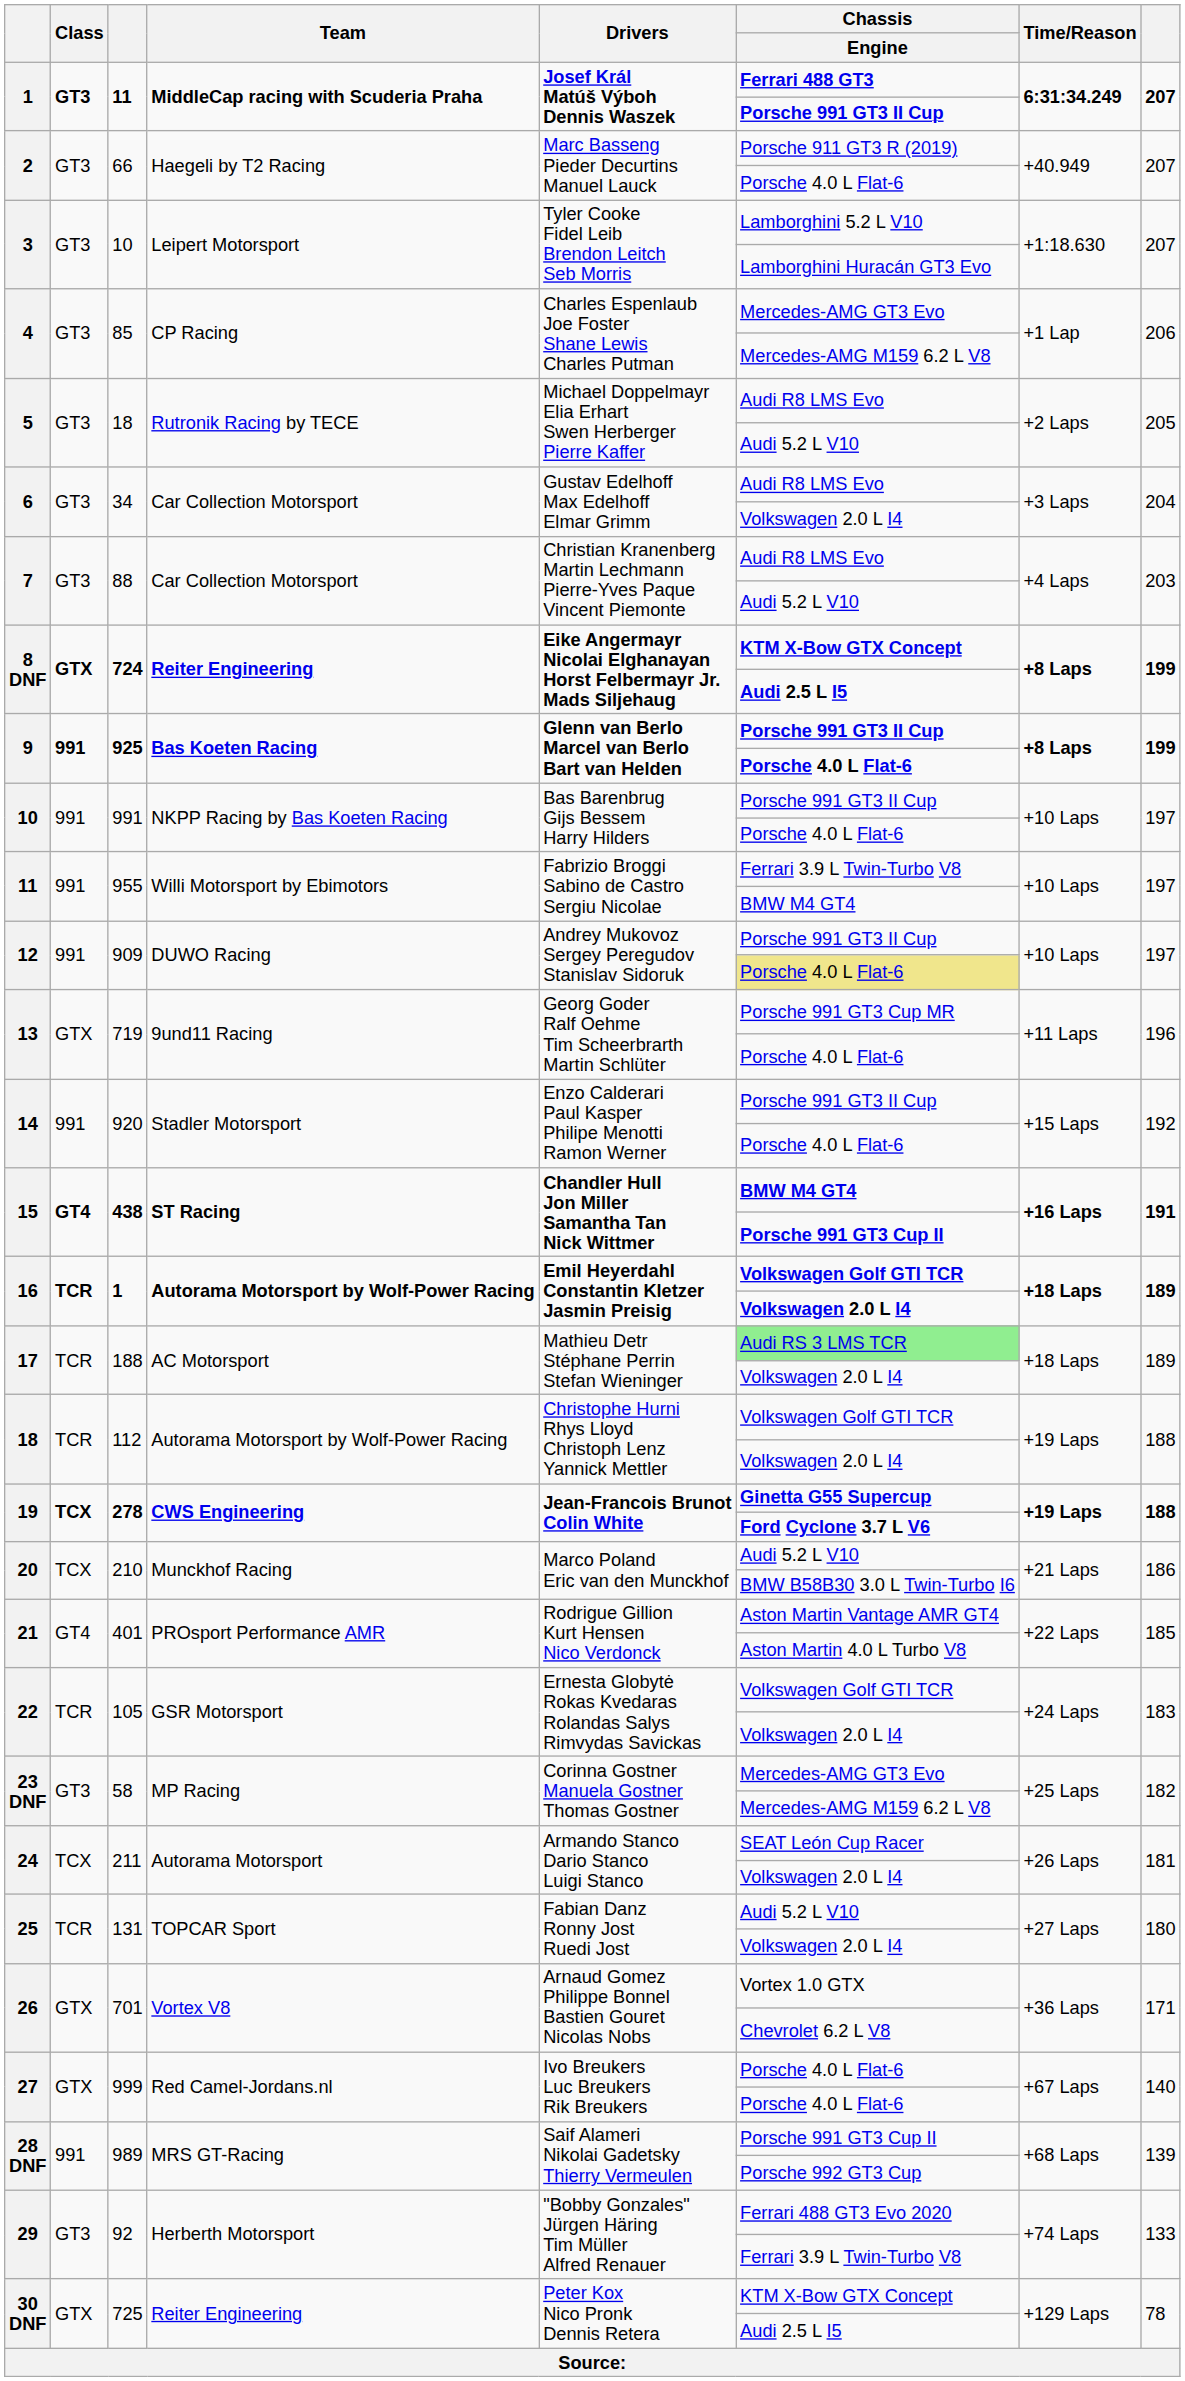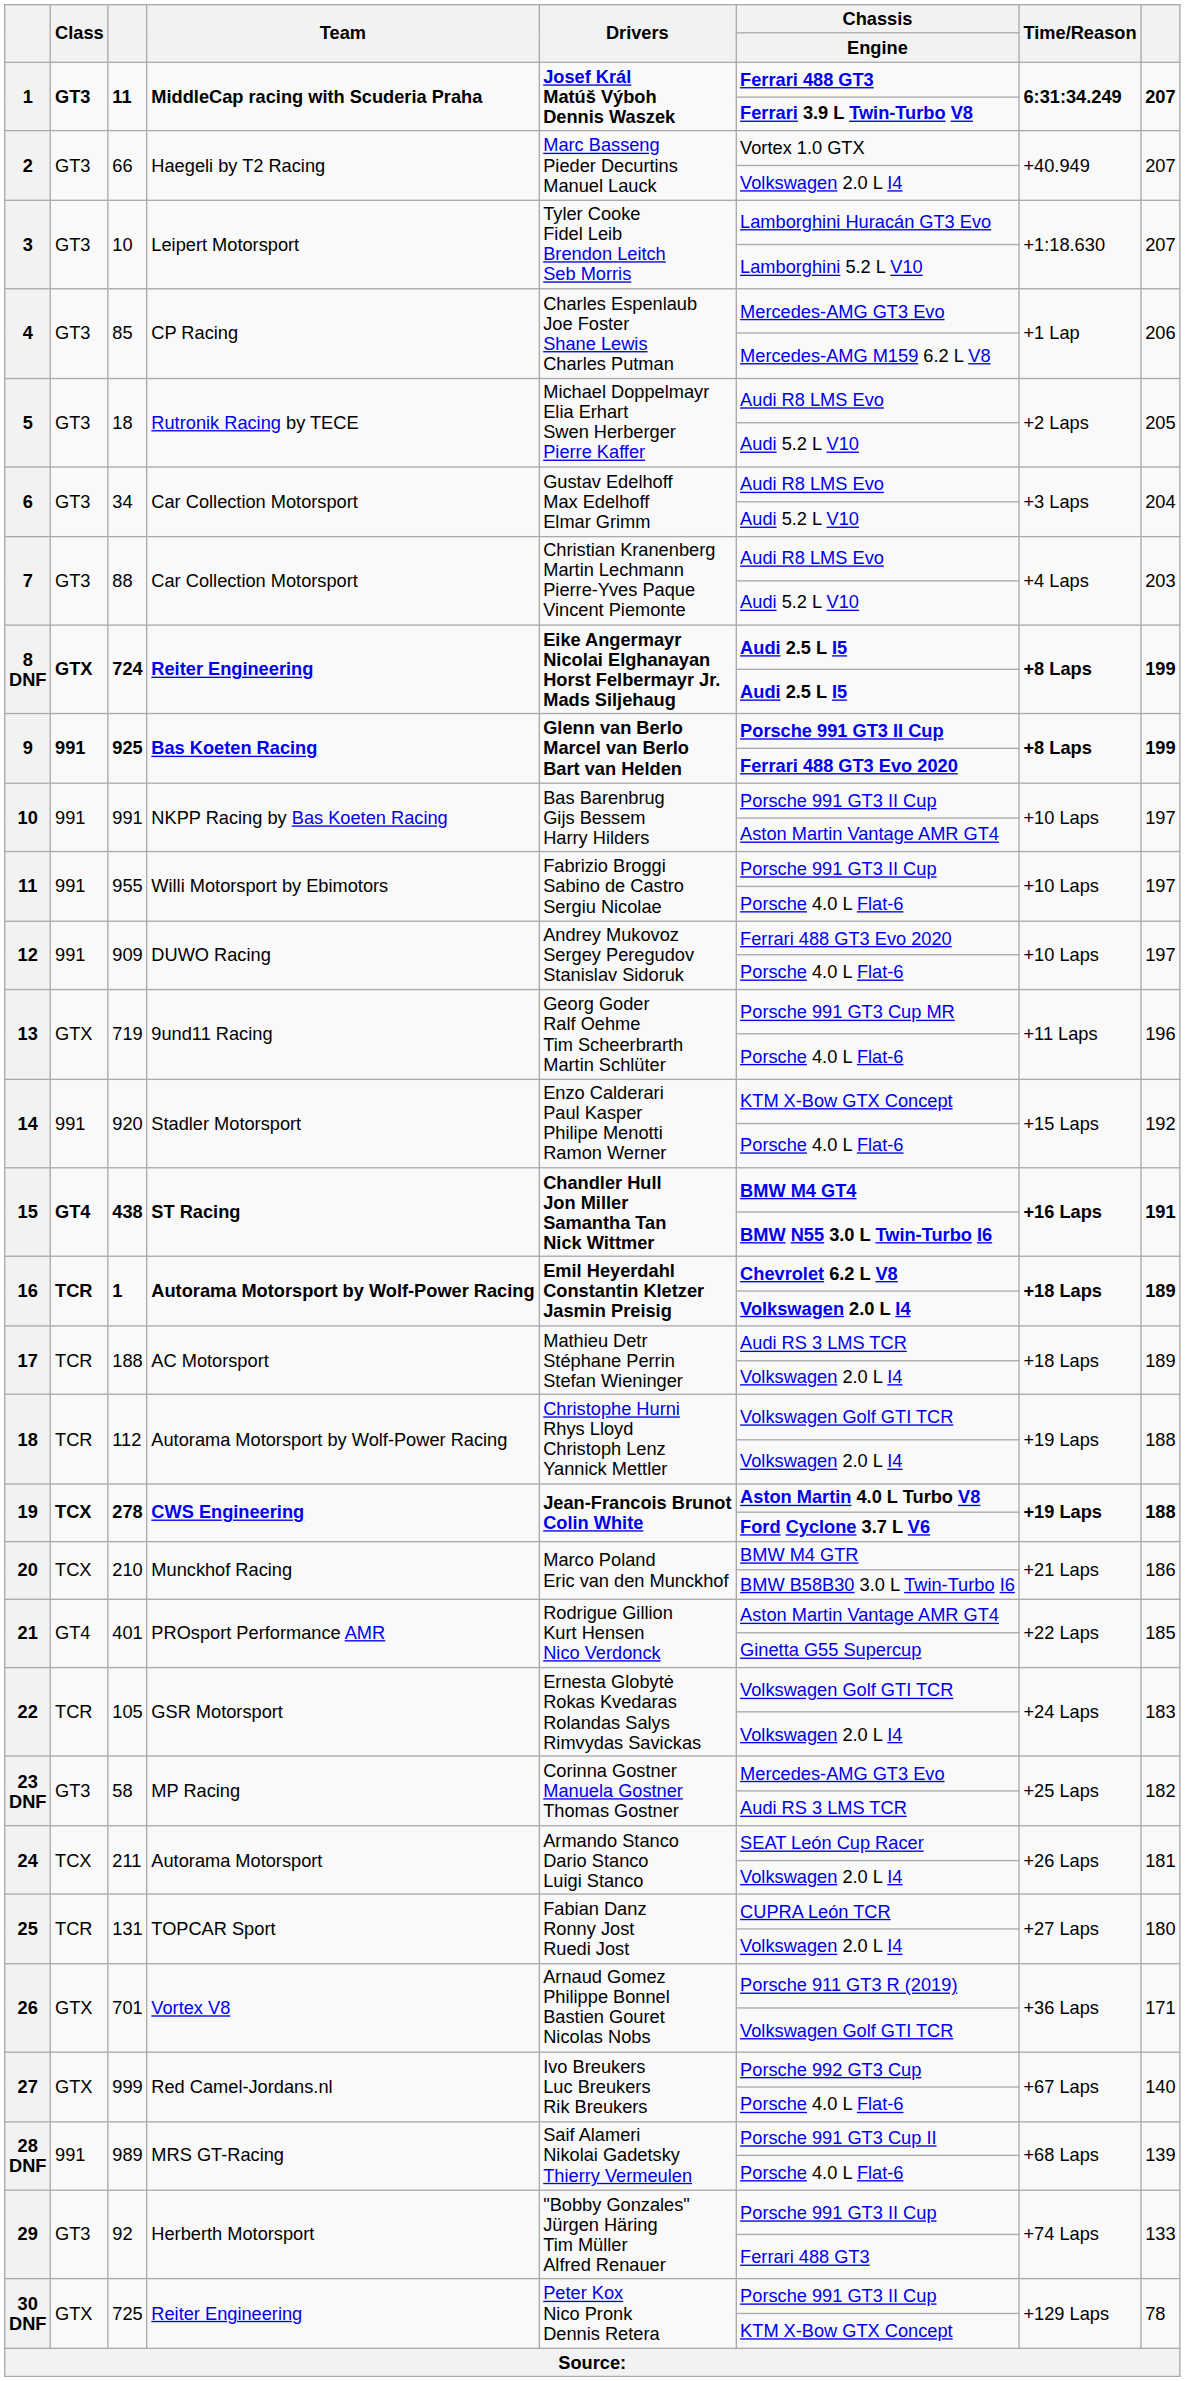row 4 | Chassis / Engine: Porsche 991 GT3 II Cup -> Ferrari 3.9 L Twin-Turbo V8
row 5 | Chassis / Engine: Porsche 911 GT3 R (2019) -> Vortex 1.0 GTX
row 6 | Chassis / Engine: Porsche 4.0 L Flat-6 -> Volkswagen 2.0 L I4
row 7 | Chassis / Engine: Lamborghini 5.2 L V10 -> Lamborghini Huracán GT3 Evo
row 8 | Chassis / Engine: Lamborghini Huracán GT3 Evo -> Lamborghini 5.2 L V10
row 14 | Chassis / Engine: Volkswagen 2.0 L I4 -> Audi 5.2 L V10
row 17 | Chassis / Engine: KTM X-Bow GTX Concept -> Audi 2.5 L I5
row 20 | Chassis / Engine: Porsche 4.0 L Flat-6 -> Ferrari 488 GT3 Evo 2020
row 22 | Chassis / Engine: Porsche 4.0 L Flat-6 -> Aston Martin Vantage AMR GT4
row 23 | Chassis / Engine: Ferrari 3.9 L Twin-Turbo V8 -> Porsche 991 GT3 II Cup
row 24 | Chassis / Engine: BMW M4 GT4 -> Porsche 4.0 L Flat-6
row 25 | Chassis / Engine: Porsche 991 GT3 II Cup -> Ferrari 488 GT3 Evo 2020
row 26 | Chassis / Engine: khaki background -> no background
row 29 | Chassis / Engine: Porsche 991 GT3 II Cup -> KTM X-Bow GTX Concept
row 32 | Chassis / Engine: Porsche 991 GT3 Cup II -> BMW N55 3.0 L Twin-Turbo I6
row 33 | Chassis / Engine: Volkswagen Golf GTI TCR -> Chevrolet 6.2 L V8
row 35 | Chassis / Engine: lightgreen background -> no background
row 39 | Chassis / Engine: Ginetta G55 Supercup -> Aston Martin 4.0 L Turbo V8
row 41 | Chassis / Engine: Audi 5.2 L V10 -> BMW M4 GTR
row 44 | Chassis / Engine: Aston Martin 4.0 L Turbo V8 -> Ginetta G55 Supercup
row 48 | Chassis / Engine: Mercedes-AMG M159 6.2 L V8 -> Audi RS 3 LMS TCR
row 51 | Chassis / Engine: Audi 5.2 L V10 -> CUPRA León TCR
row 53 | Chassis / Engine: Vortex 1.0 GTX -> Porsche 911 GT3 R (2019)
row 54 | Chassis / Engine: Chevrolet 6.2 L V8 -> Volkswagen Golf GTI TCR
row 55 | Chassis / Engine: Porsche 4.0 L Flat-6 -> Porsche 992 GT3 Cup
row 58 | Chassis / Engine: Porsche 992 GT3 Cup -> Porsche 4.0 L Flat-6
row 59 | Chassis / Engine: Ferrari 488 GT3 Evo 2020 -> Porsche 991 GT3 II Cup
row 60 | Chassis / Engine: Ferrari 3.9 L Twin-Turbo V8 -> Ferrari 488 GT3
row 61 | Chassis / Engine: KTM X-Bow GTX Concept -> Porsche 991 GT3 II Cup
row 62 | Chassis / Engine: Audi 2.5 L I5 -> KTM X-Bow GTX Concept
